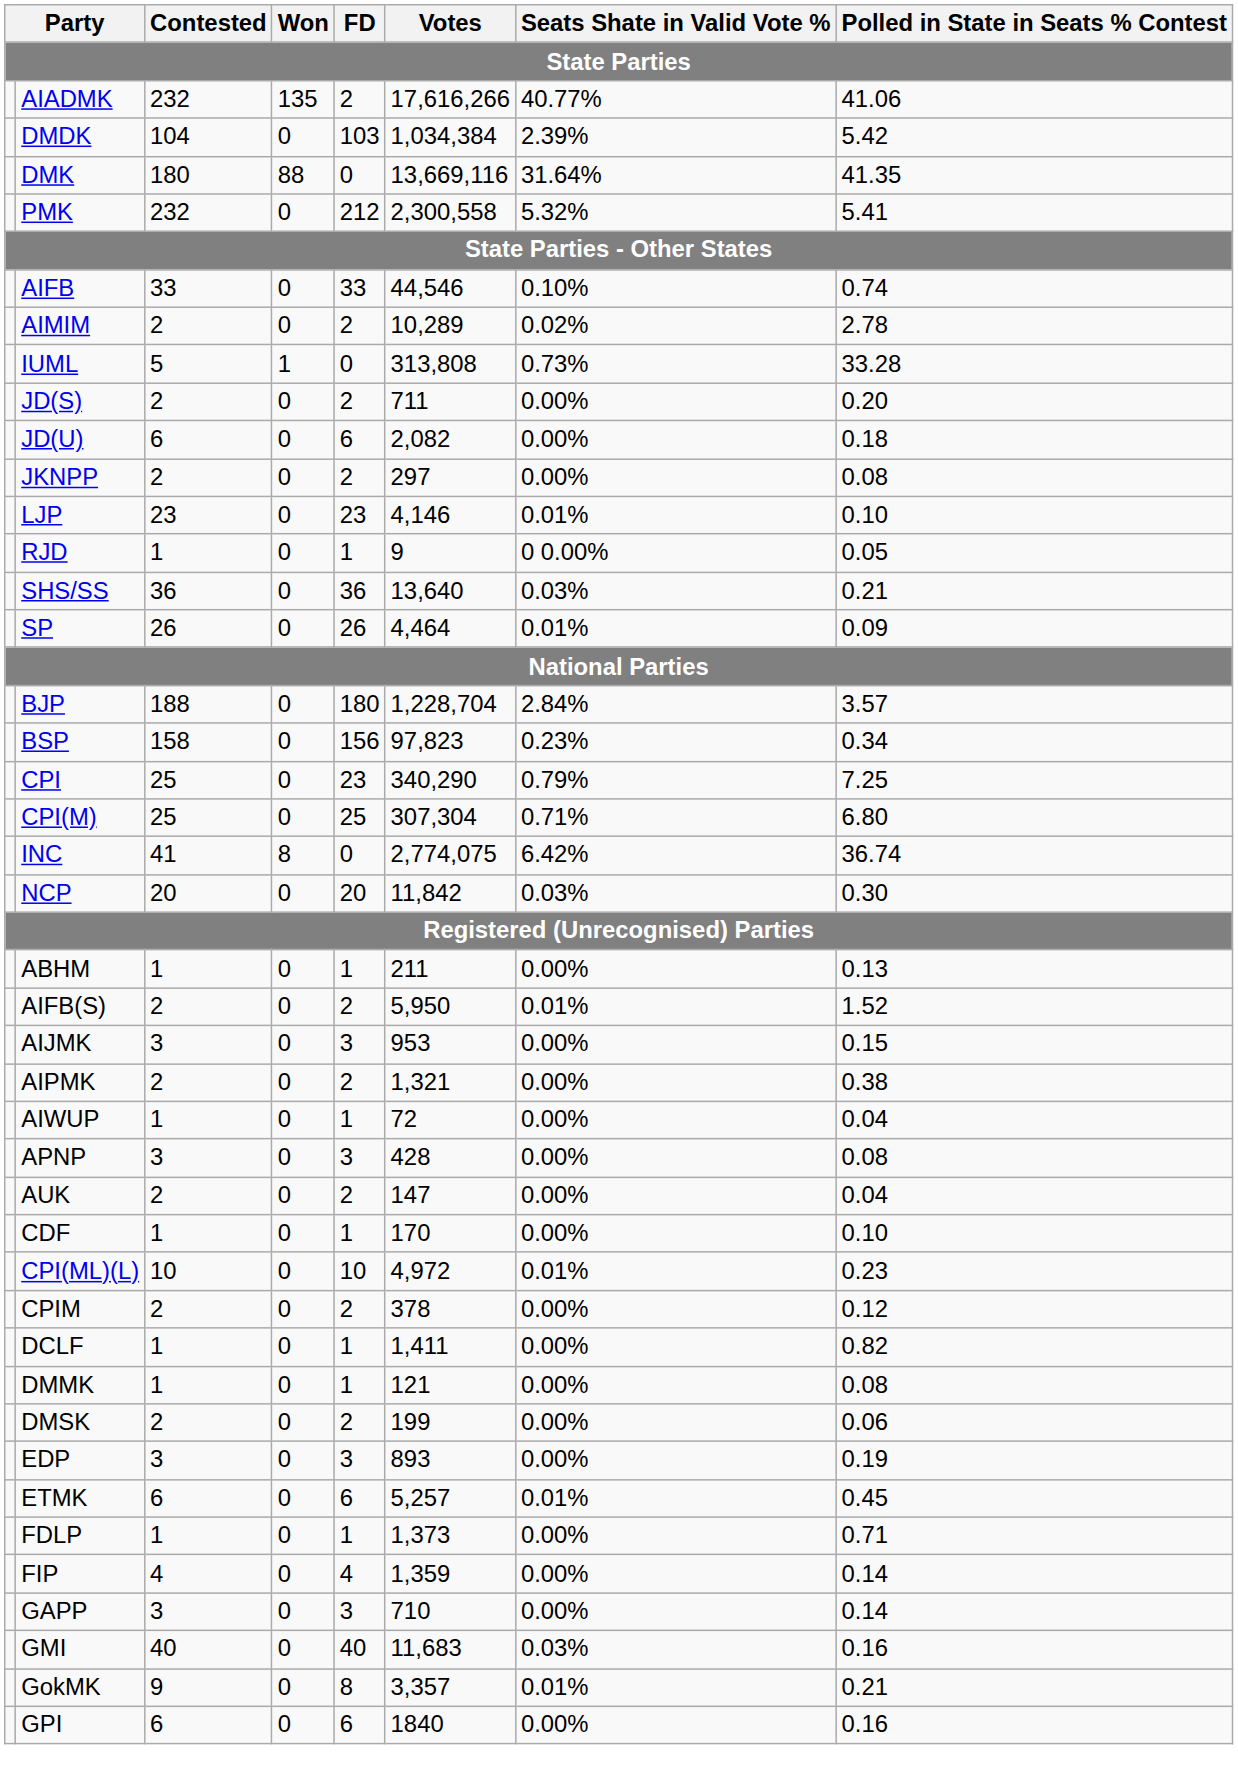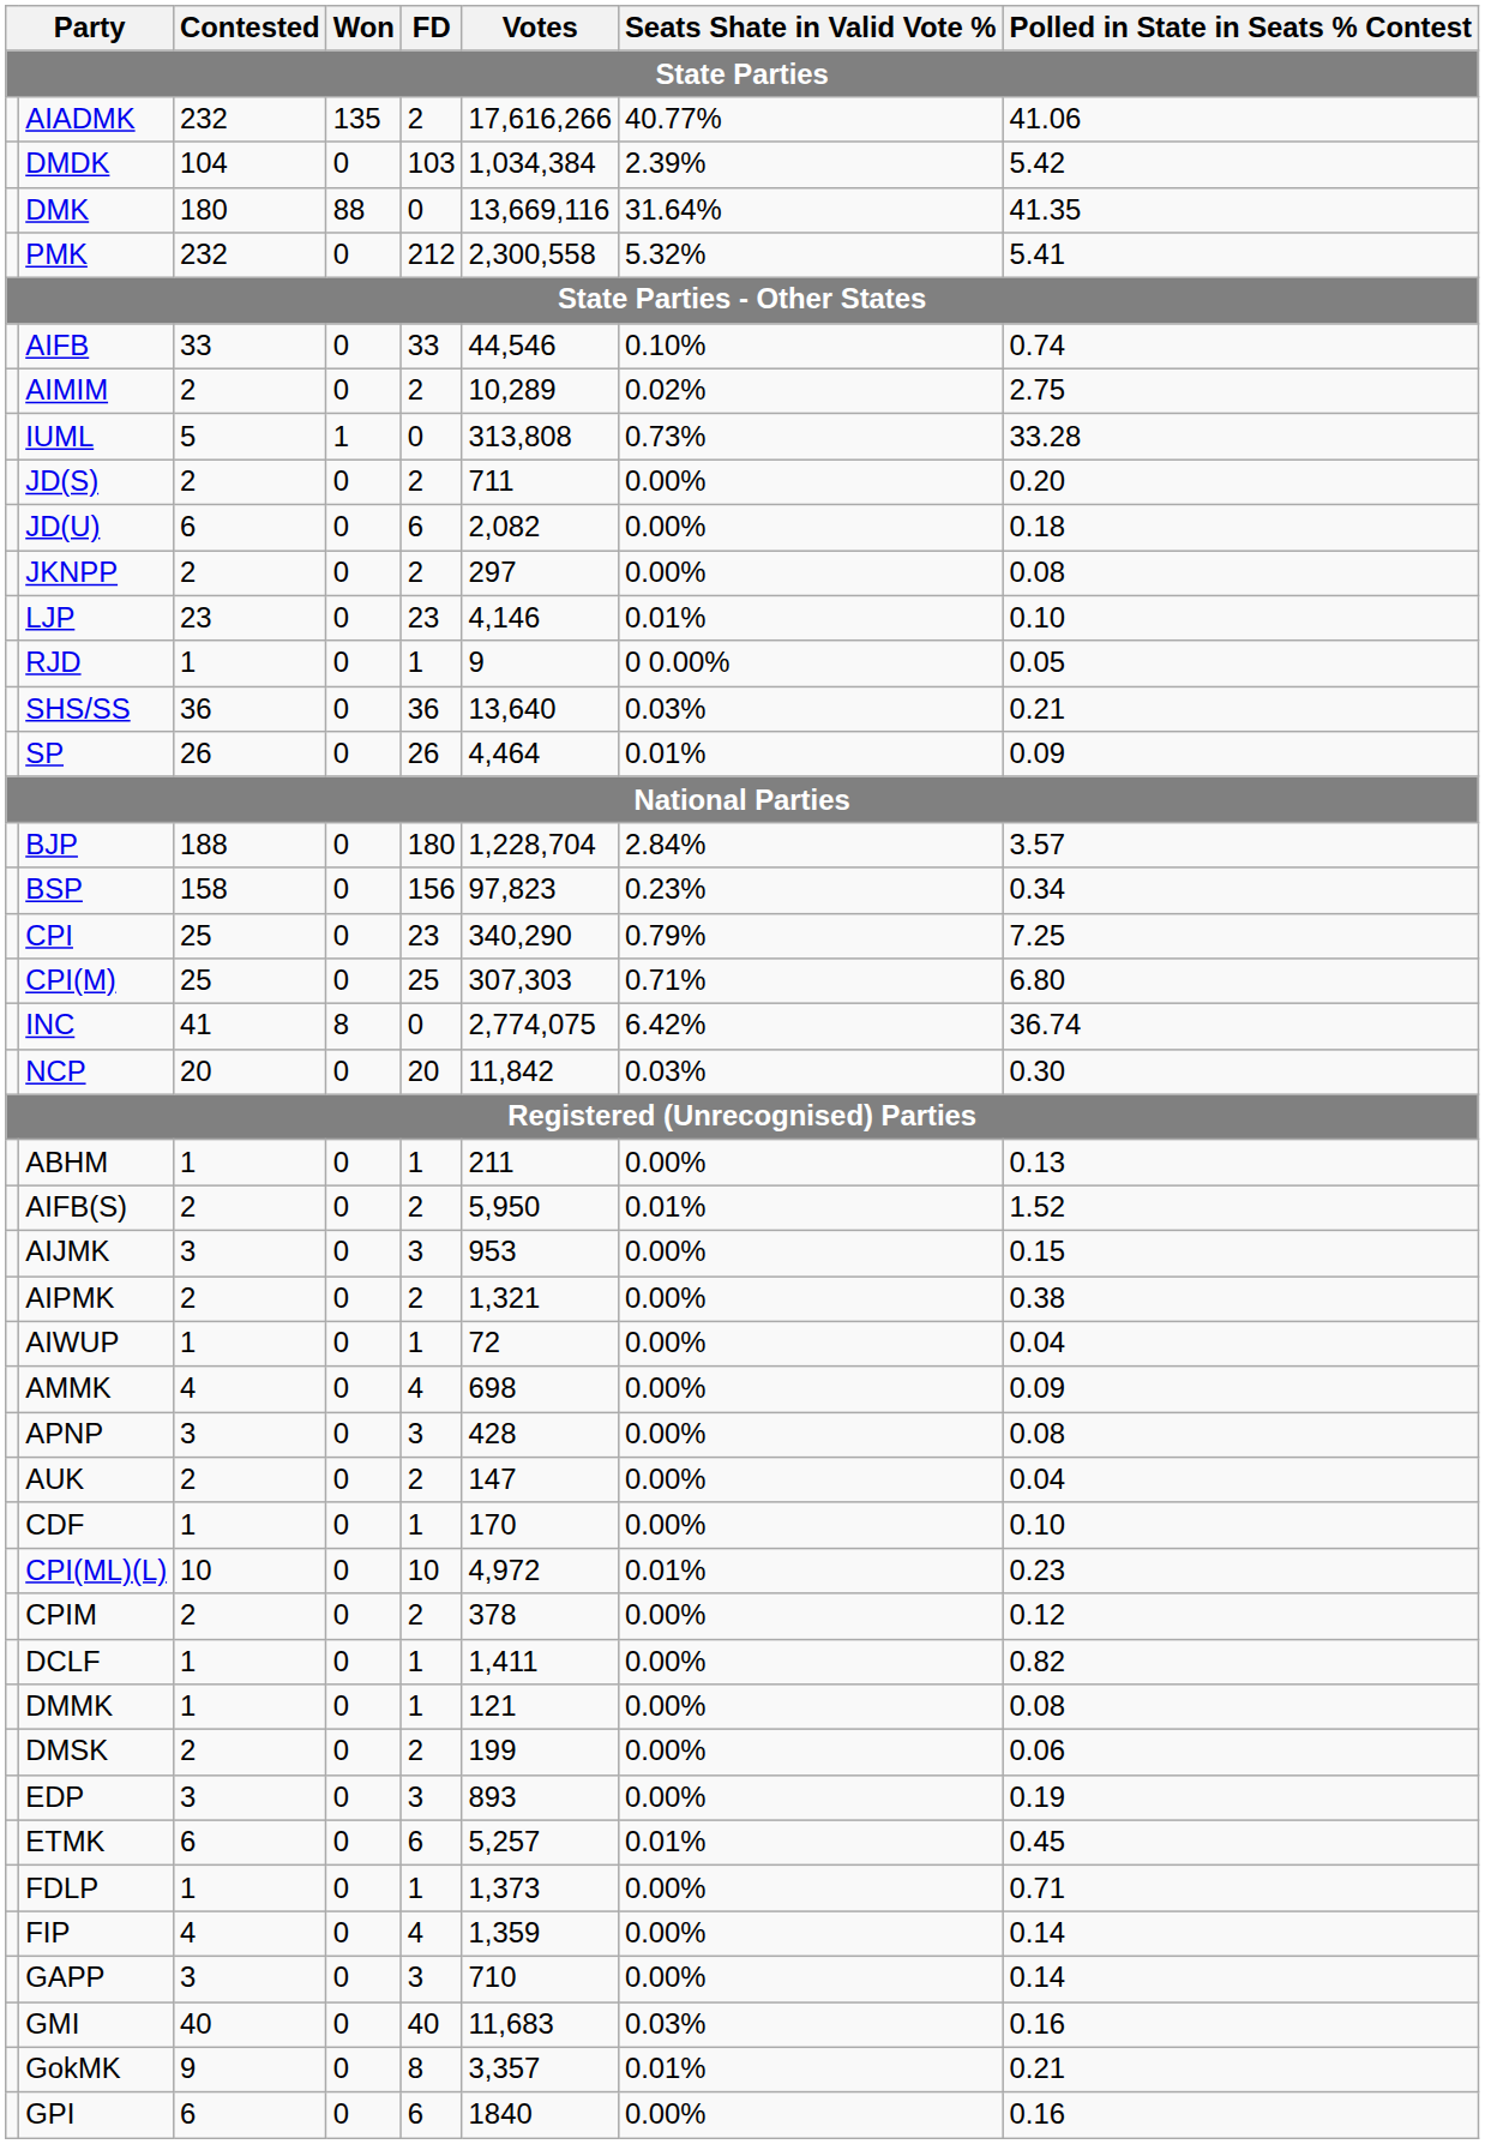AIMIM | Polled in State in Seats % Contest: 2.78 -> 2.75
CPI(M) | Votes: 307,304 -> 307,303
+ row: AMMK | 4 | 0 | 4 | 698 | 0.00% | 0.09
